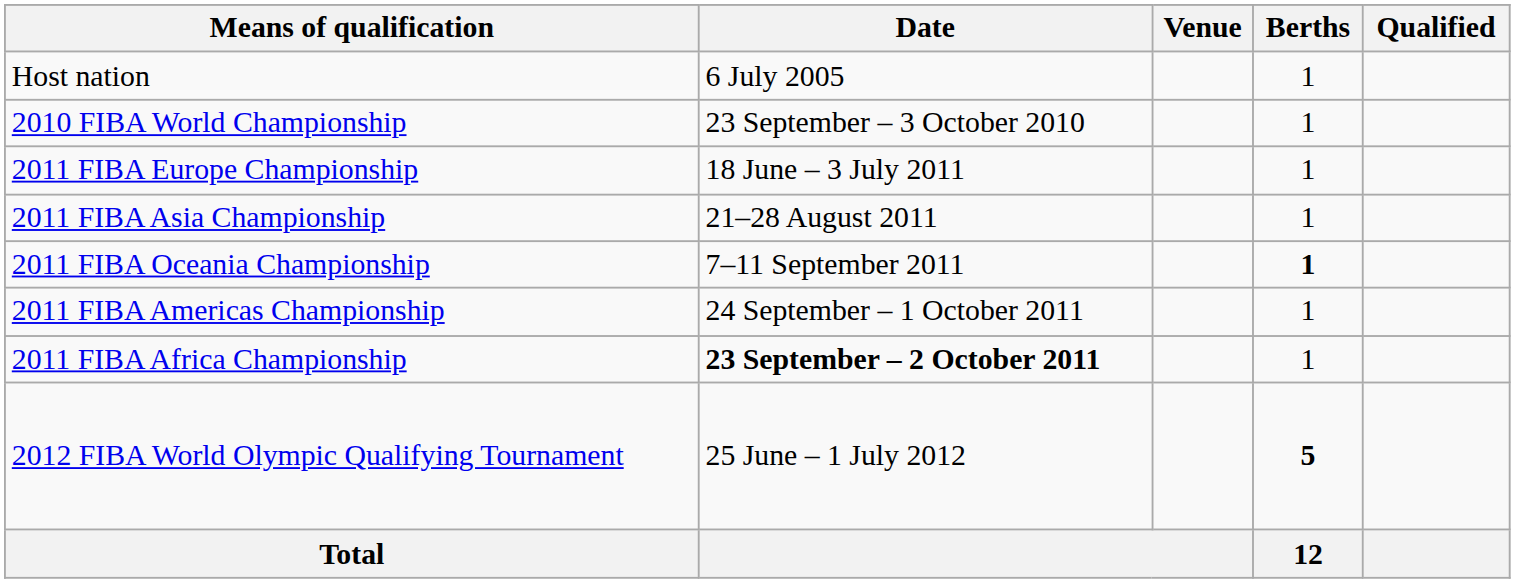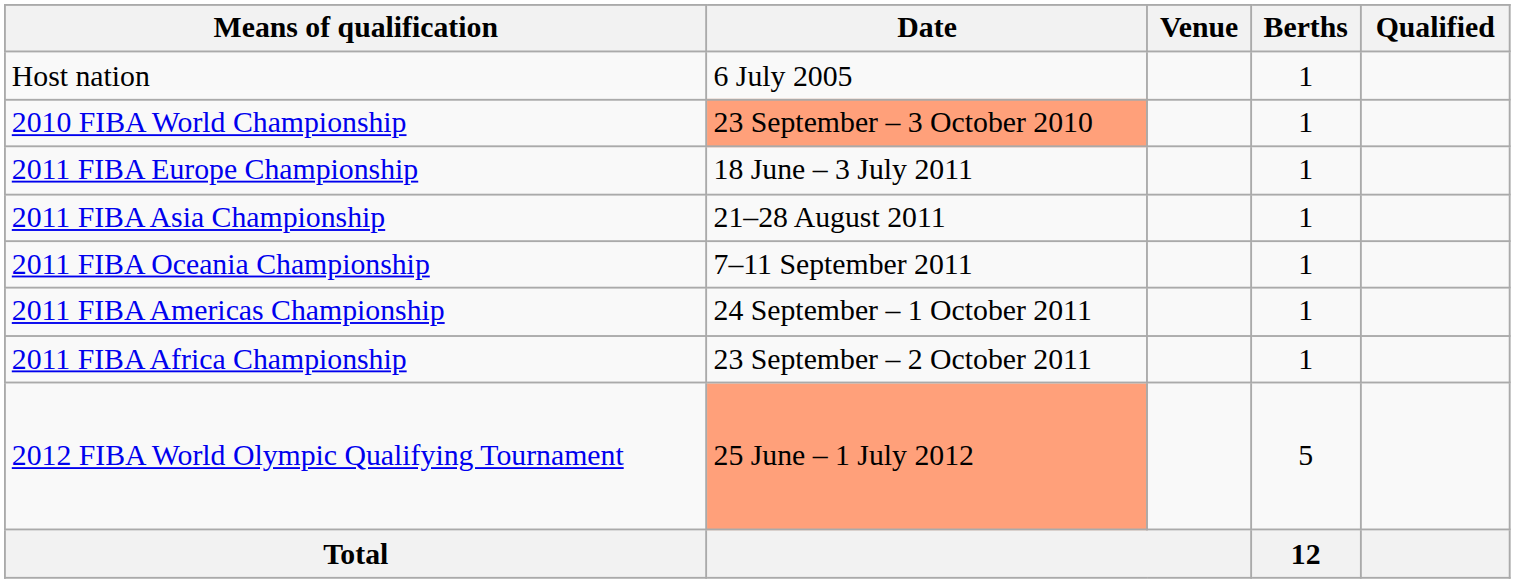2010 FIBA World Championship | Date: no background -> lightsalmon background
2011 FIBA Oceania Championship | Berths: bold -> normal
2011 FIBA Africa Championship | Date: bold -> normal
2012 FIBA World Olympic Qualifying Tournament | Date: no background -> lightsalmon background
2012 FIBA World Olympic Qualifying Tournament | Berths: bold -> normal
